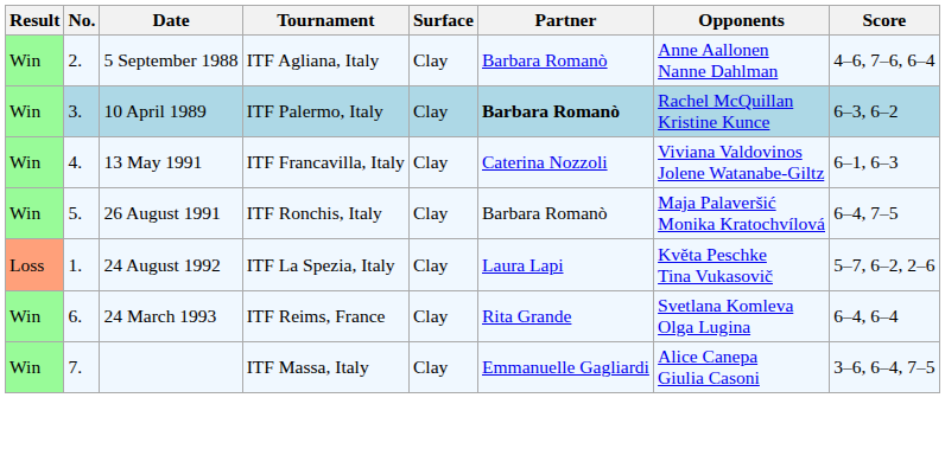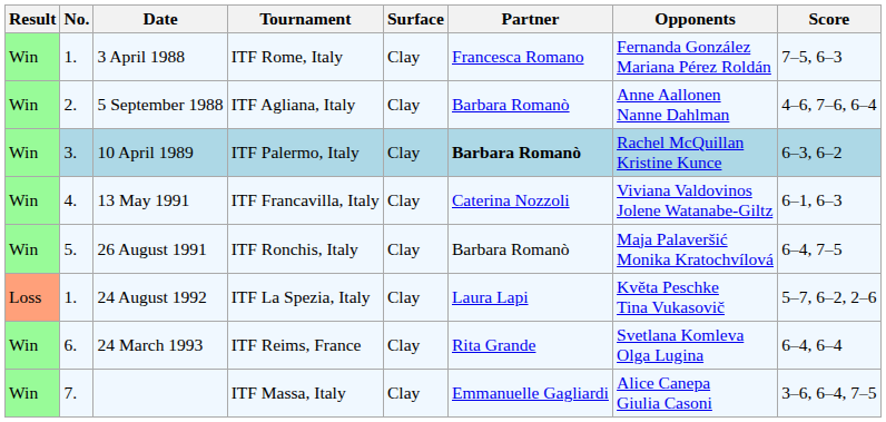+ row: Win | 1. | 3 April 1988 | ITF Rome, Italy | Clay | Francesca Romano | Fernanda González Mariana Pérez Roldán | 7–5, 6–3
